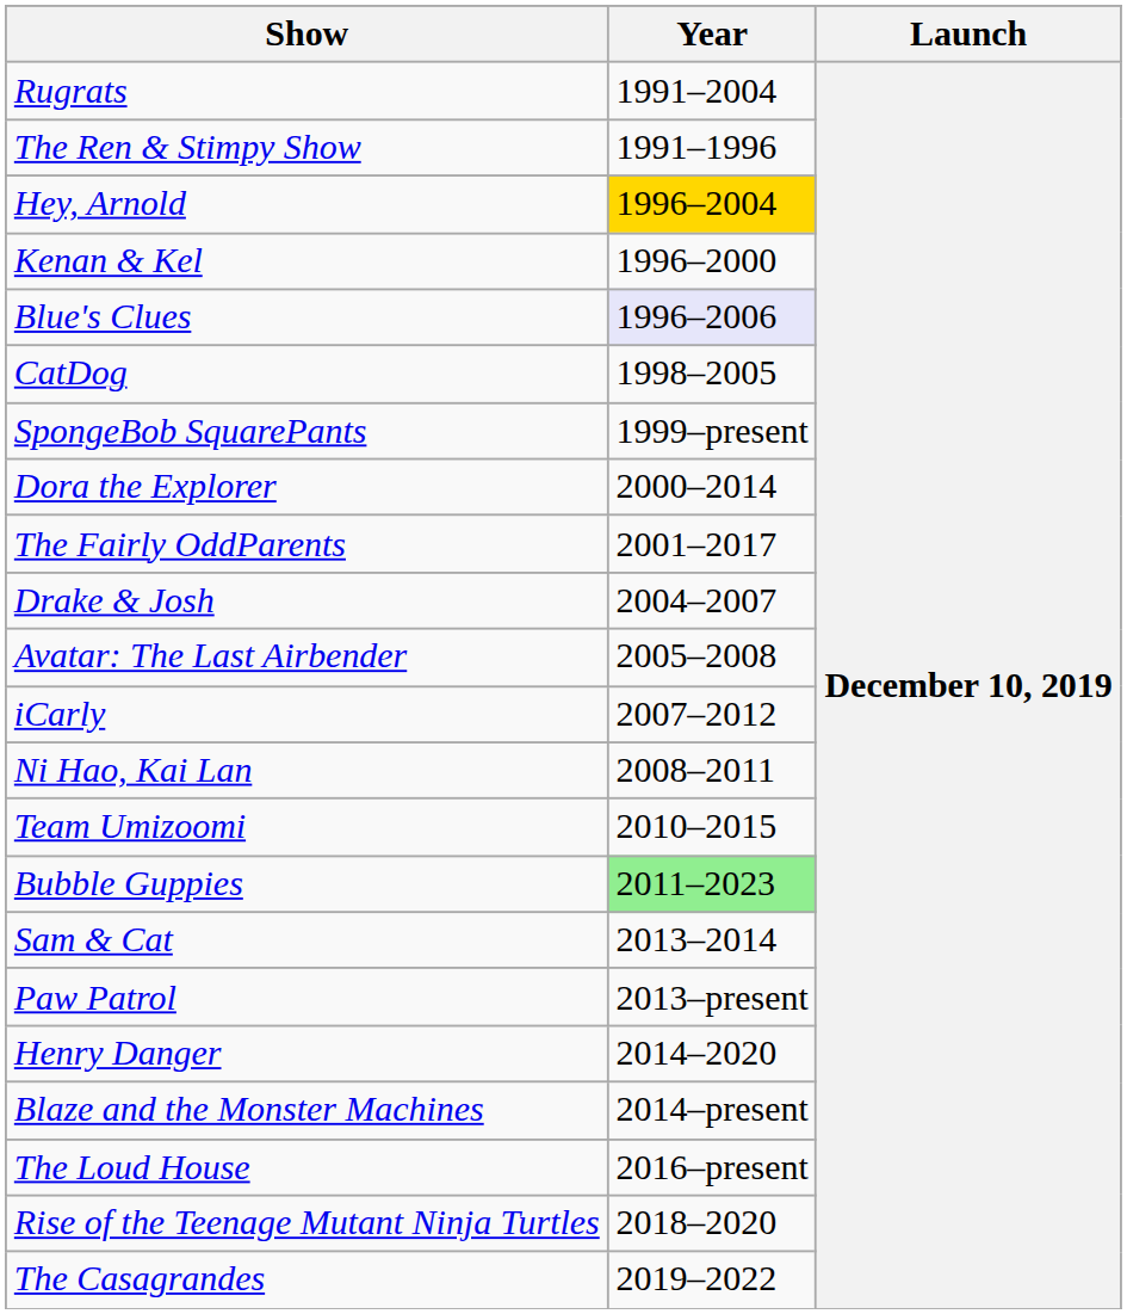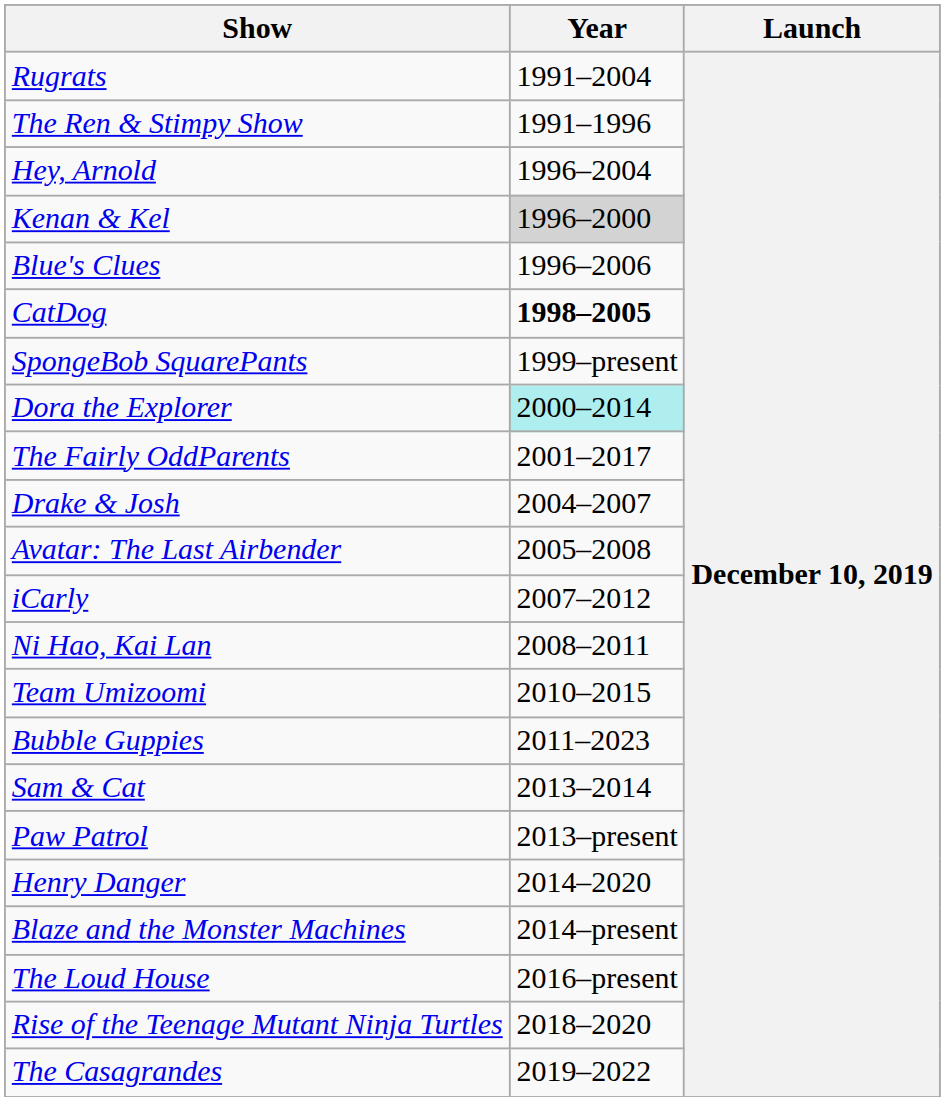Hey, Arnold | Year: gold background -> no background
Kenan & Kel | Year: no background -> lightgrey background
Blue's Clues | Year: lavender background -> no background
CatDog | Year: normal -> bold
Dora the Explorer | Year: no background -> paleturquoise background
Bubble Guppies | Year: lightgreen background -> no background
